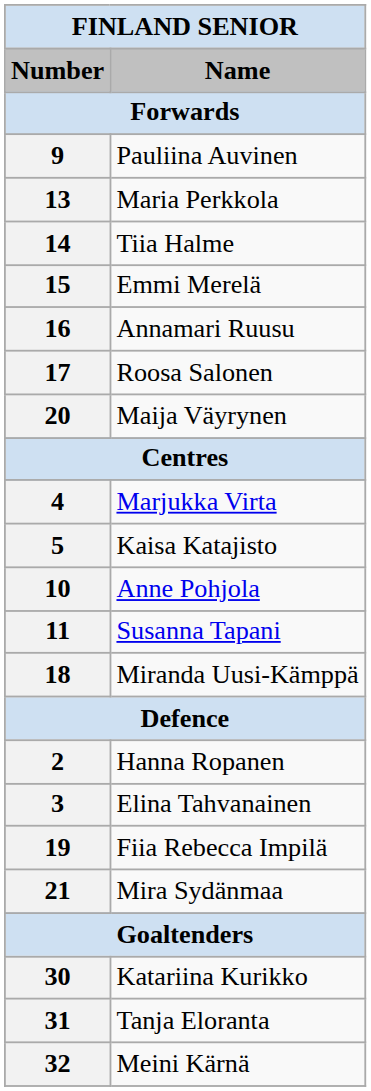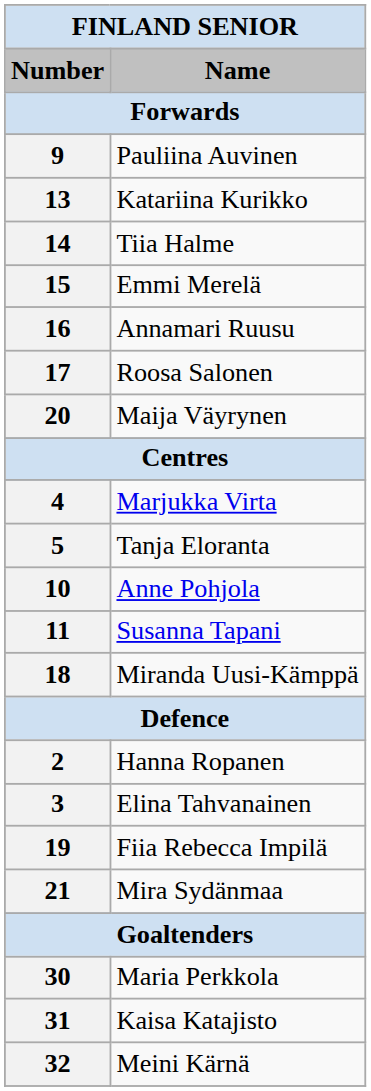13 | FINLAND SENIOR / Name / Forwards: Maria Perkkola -> Katariina Kurikko
5 | FINLAND SENIOR / Name / Forwards: Kaisa Katajisto -> Tanja Eloranta
30 | FINLAND SENIOR / Name / Forwards: Katariina Kurikko -> Maria Perkkola
31 | FINLAND SENIOR / Name / Forwards: Tanja Eloranta -> Kaisa Katajisto
